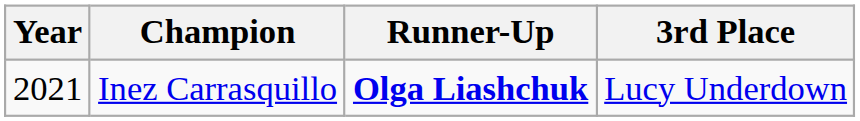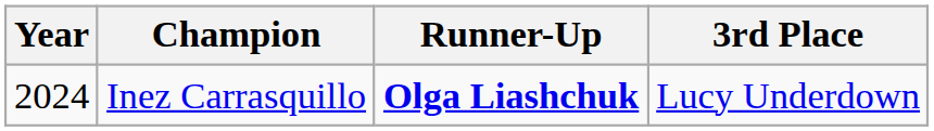Inez Carrasquillo | Year: 2021 -> 2024
